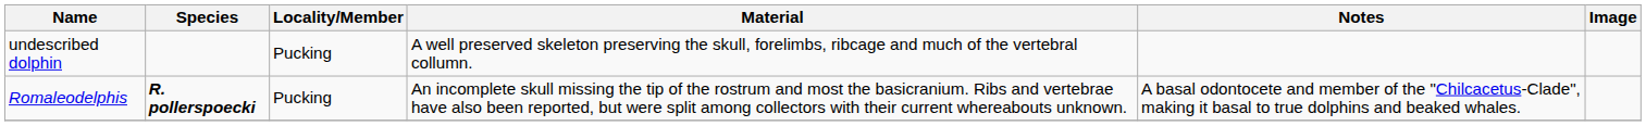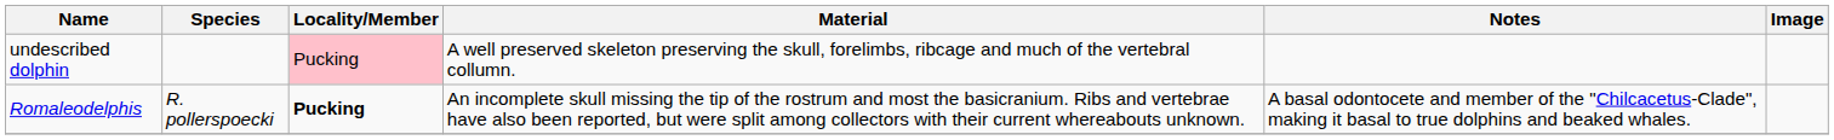undescribed dolphin | Locality/Member: no background -> pink background
Romaleodelphis | Species: bold -> normal
Romaleodelphis | Locality/Member: normal -> bold
